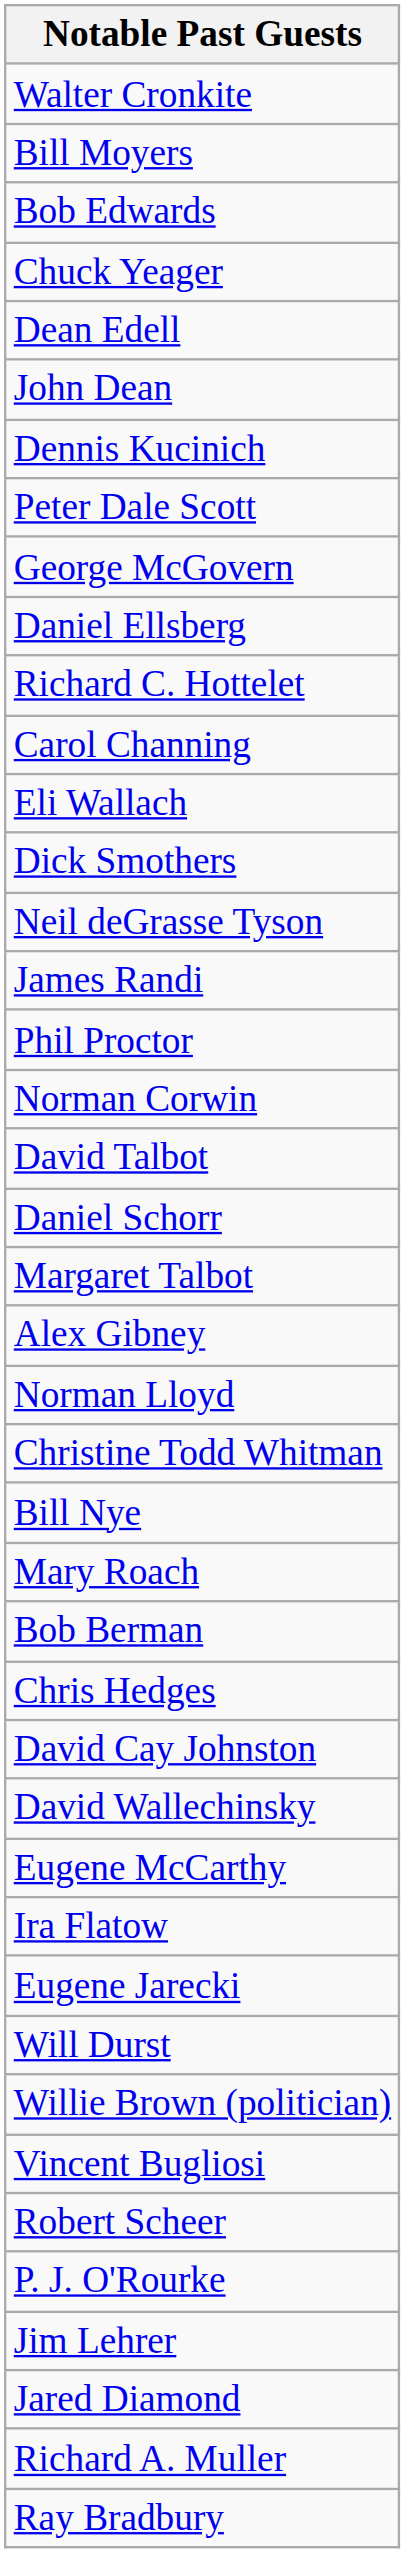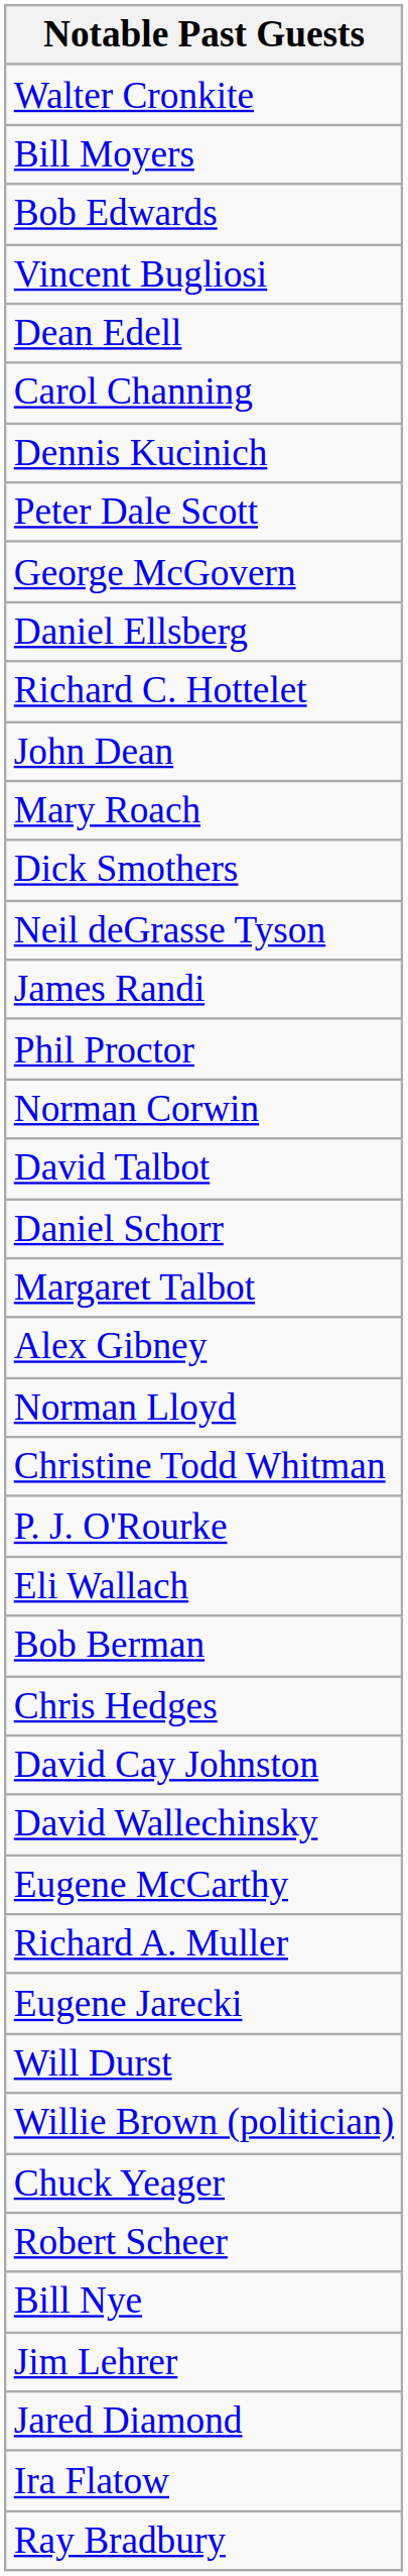row 5 | column 1: Chuck Yeager -> Vincent Bugliosi
row 7 | column 1: John Dean -> Carol Channing
row 13 | column 1: Carol Channing -> John Dean
row 14 | column 1: Eli Wallach -> Mary Roach
row 26 | column 1: Bill Nye -> P. J. O'Rourke
row 27 | column 1: Mary Roach -> Eli Wallach
row 33 | column 1: Ira Flatow -> Richard A. Muller
row 37 | column 1: Vincent Bugliosi -> Chuck Yeager
row 39 | column 1: P. J. O'Rourke -> Bill Nye
row 42 | column 1: Richard A. Muller -> Ira Flatow
